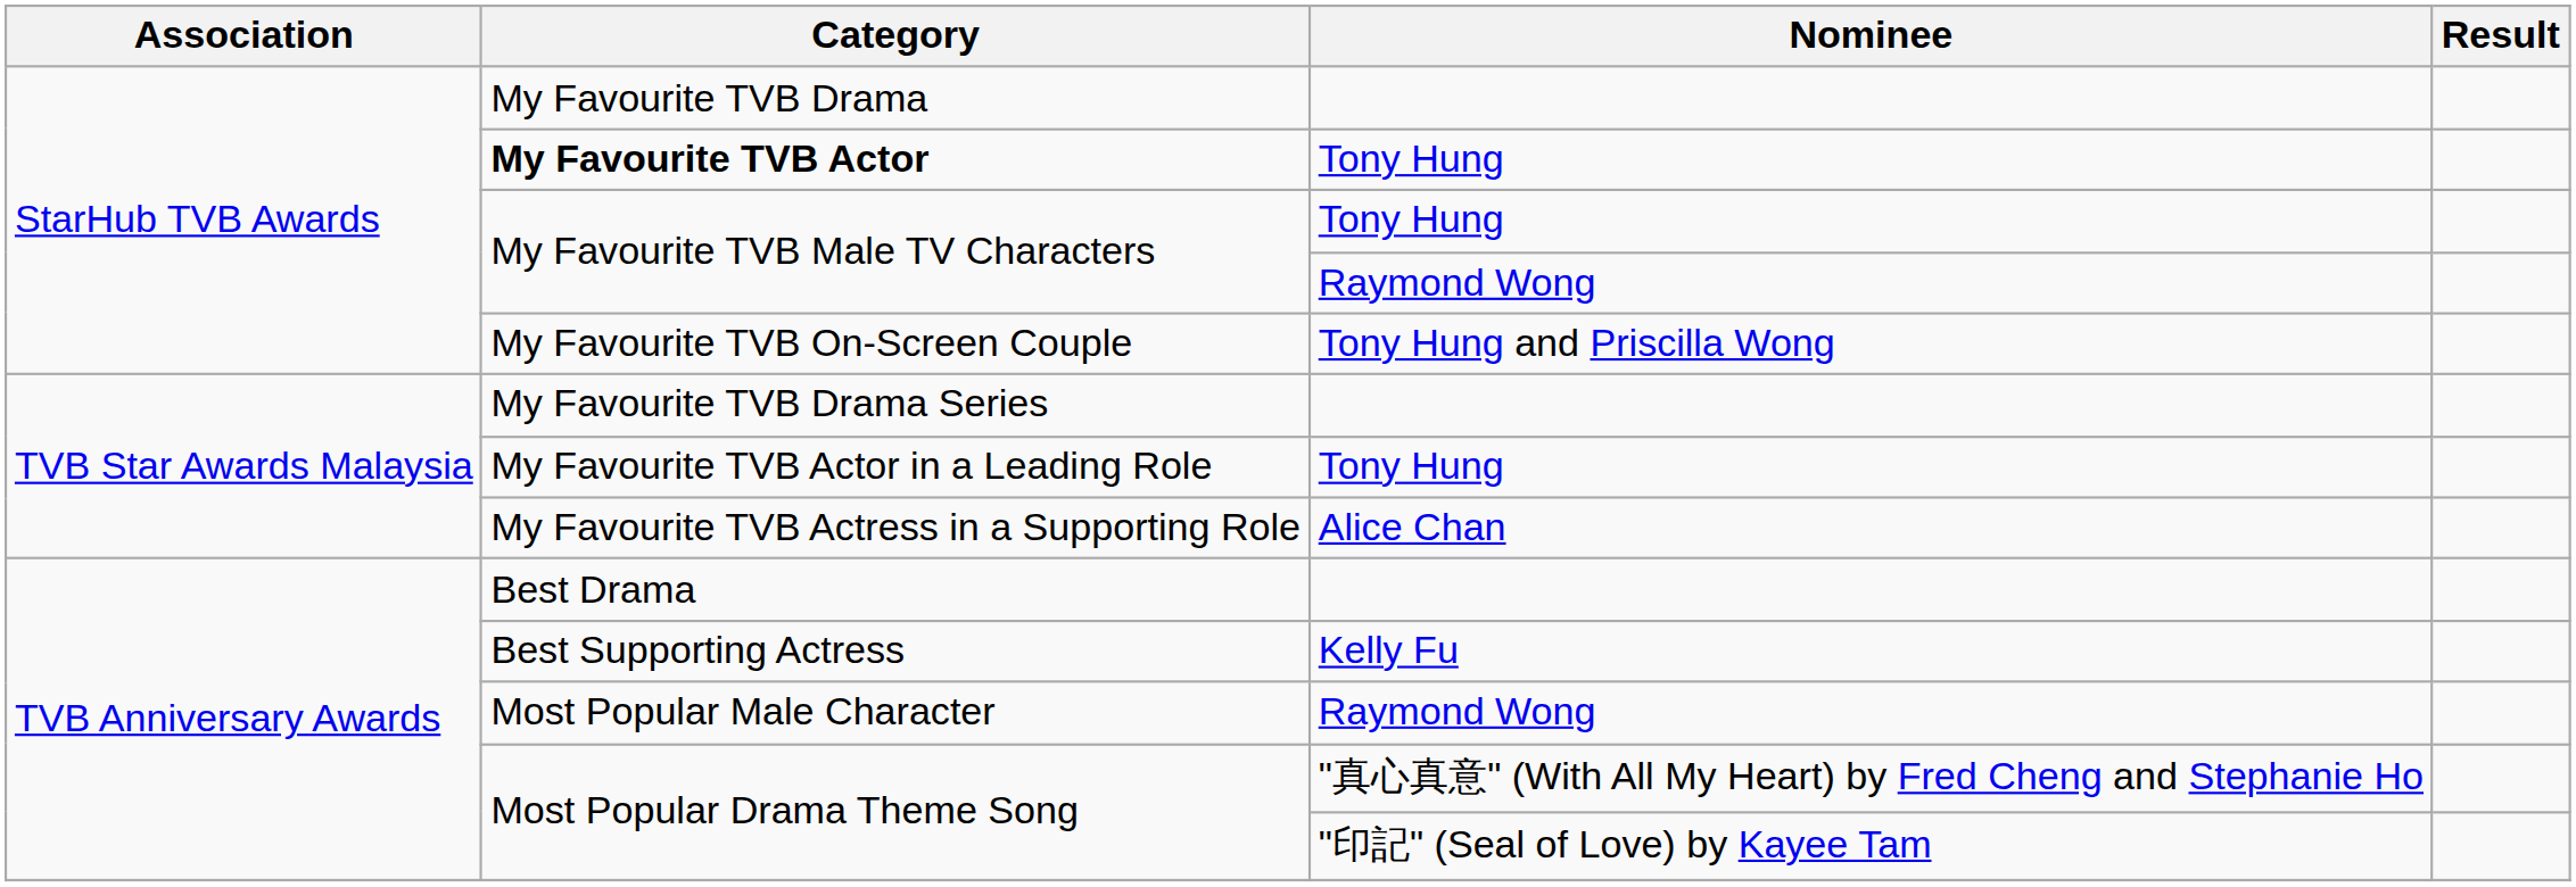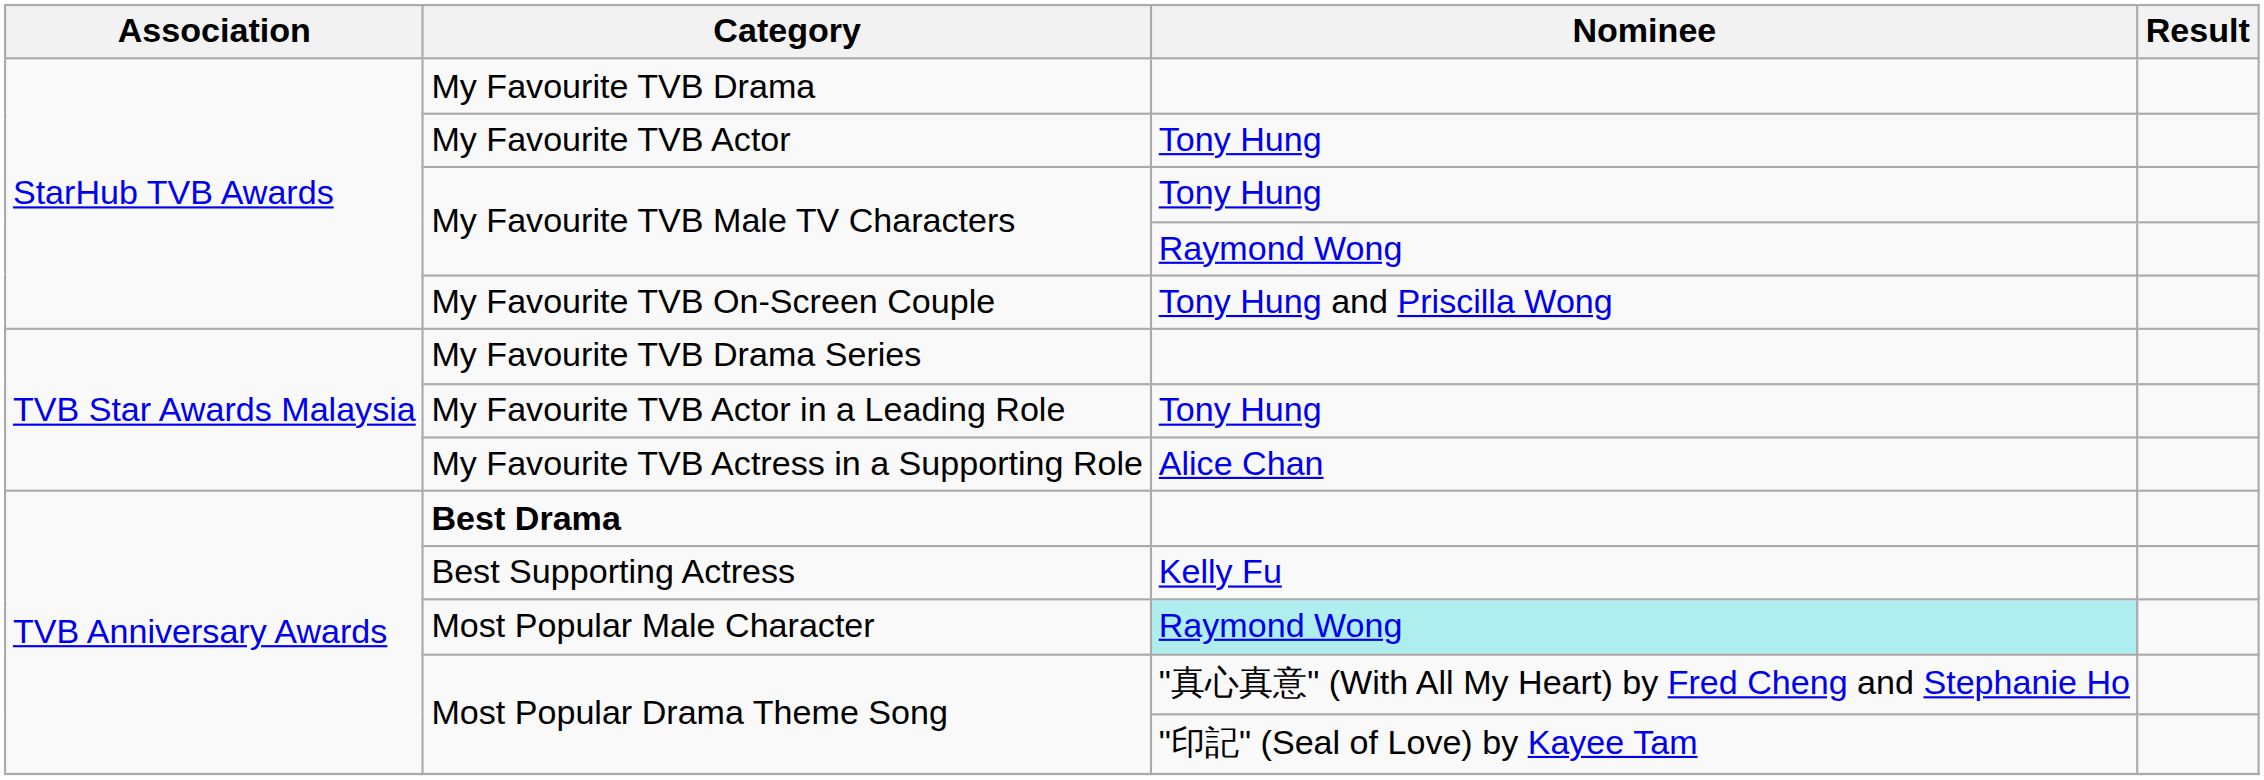My Favourite TVB Actor | Category: bold -> normal
Best Drama | Category: normal -> bold
Most Popular Male Character | Nominee: no background -> paleturquoise background
